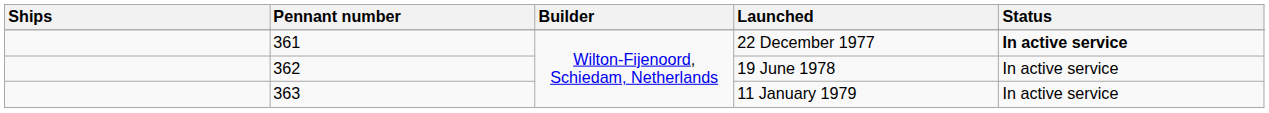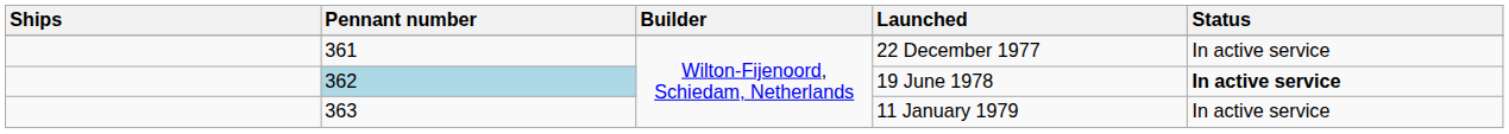22 December 1977 | Status: bold -> normal
19 June 1978 | Pennant number: no background -> lightblue background
19 June 1978 | Status: normal -> bold
